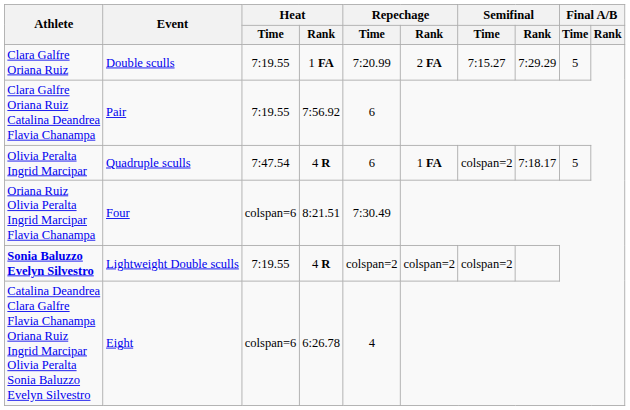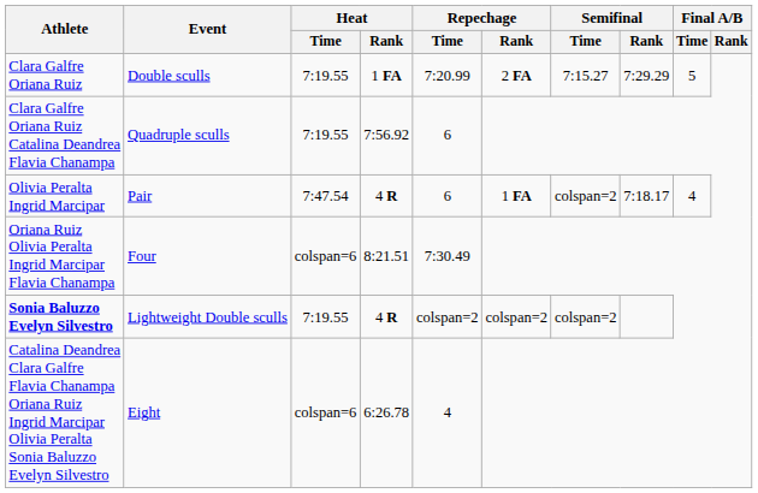Clara Galfre Oriana Ruiz Catalina Deandrea Flavia Chanampa | Event: Pair -> Quadruple sculls
Olivia Peralta Ingrid Marcipar | Event: Quadruple sculls -> Pair
Olivia Peralta Ingrid Marcipar | Final A/B / Time: 5 -> 4
